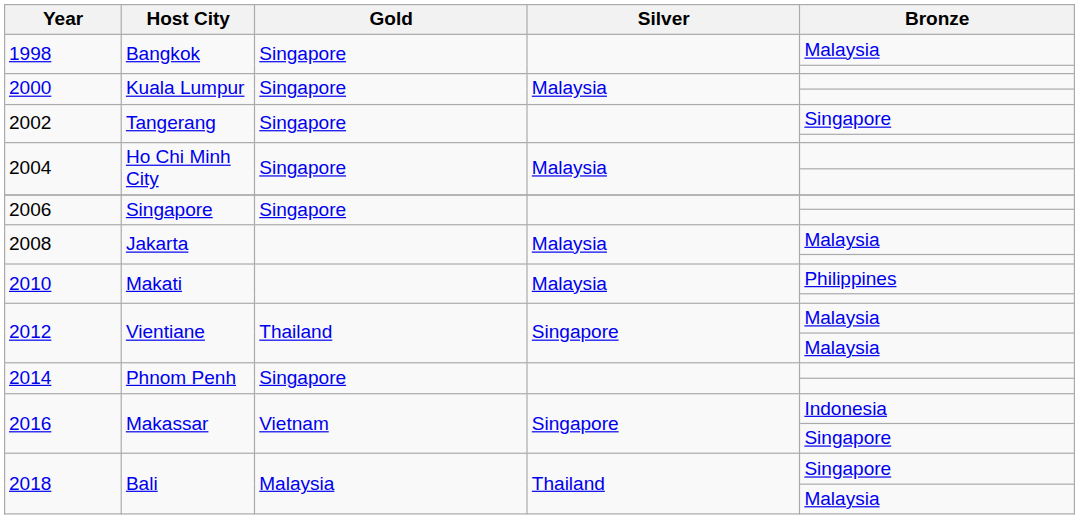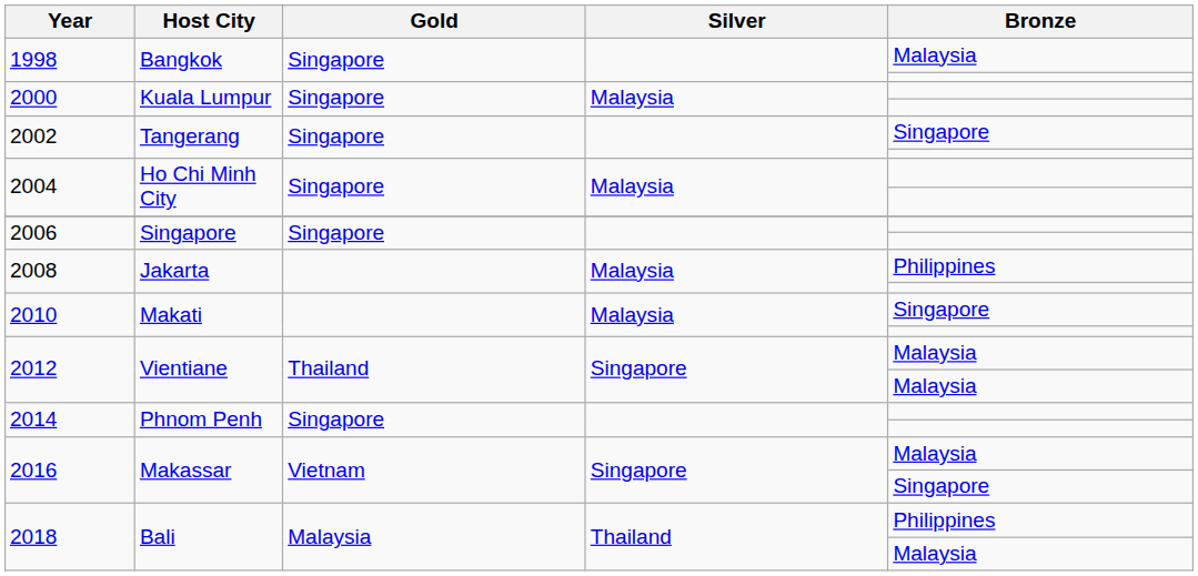row 12 | Bronze: Malaysia -> Philippines
row 14 | Bronze: Philippines -> Singapore
row 20 | Bronze: Indonesia -> Malaysia
row 22 | Bronze: Singapore -> Philippines
